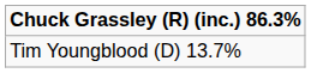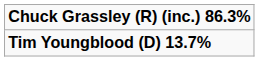row 2 | column 1: normal -> bold
